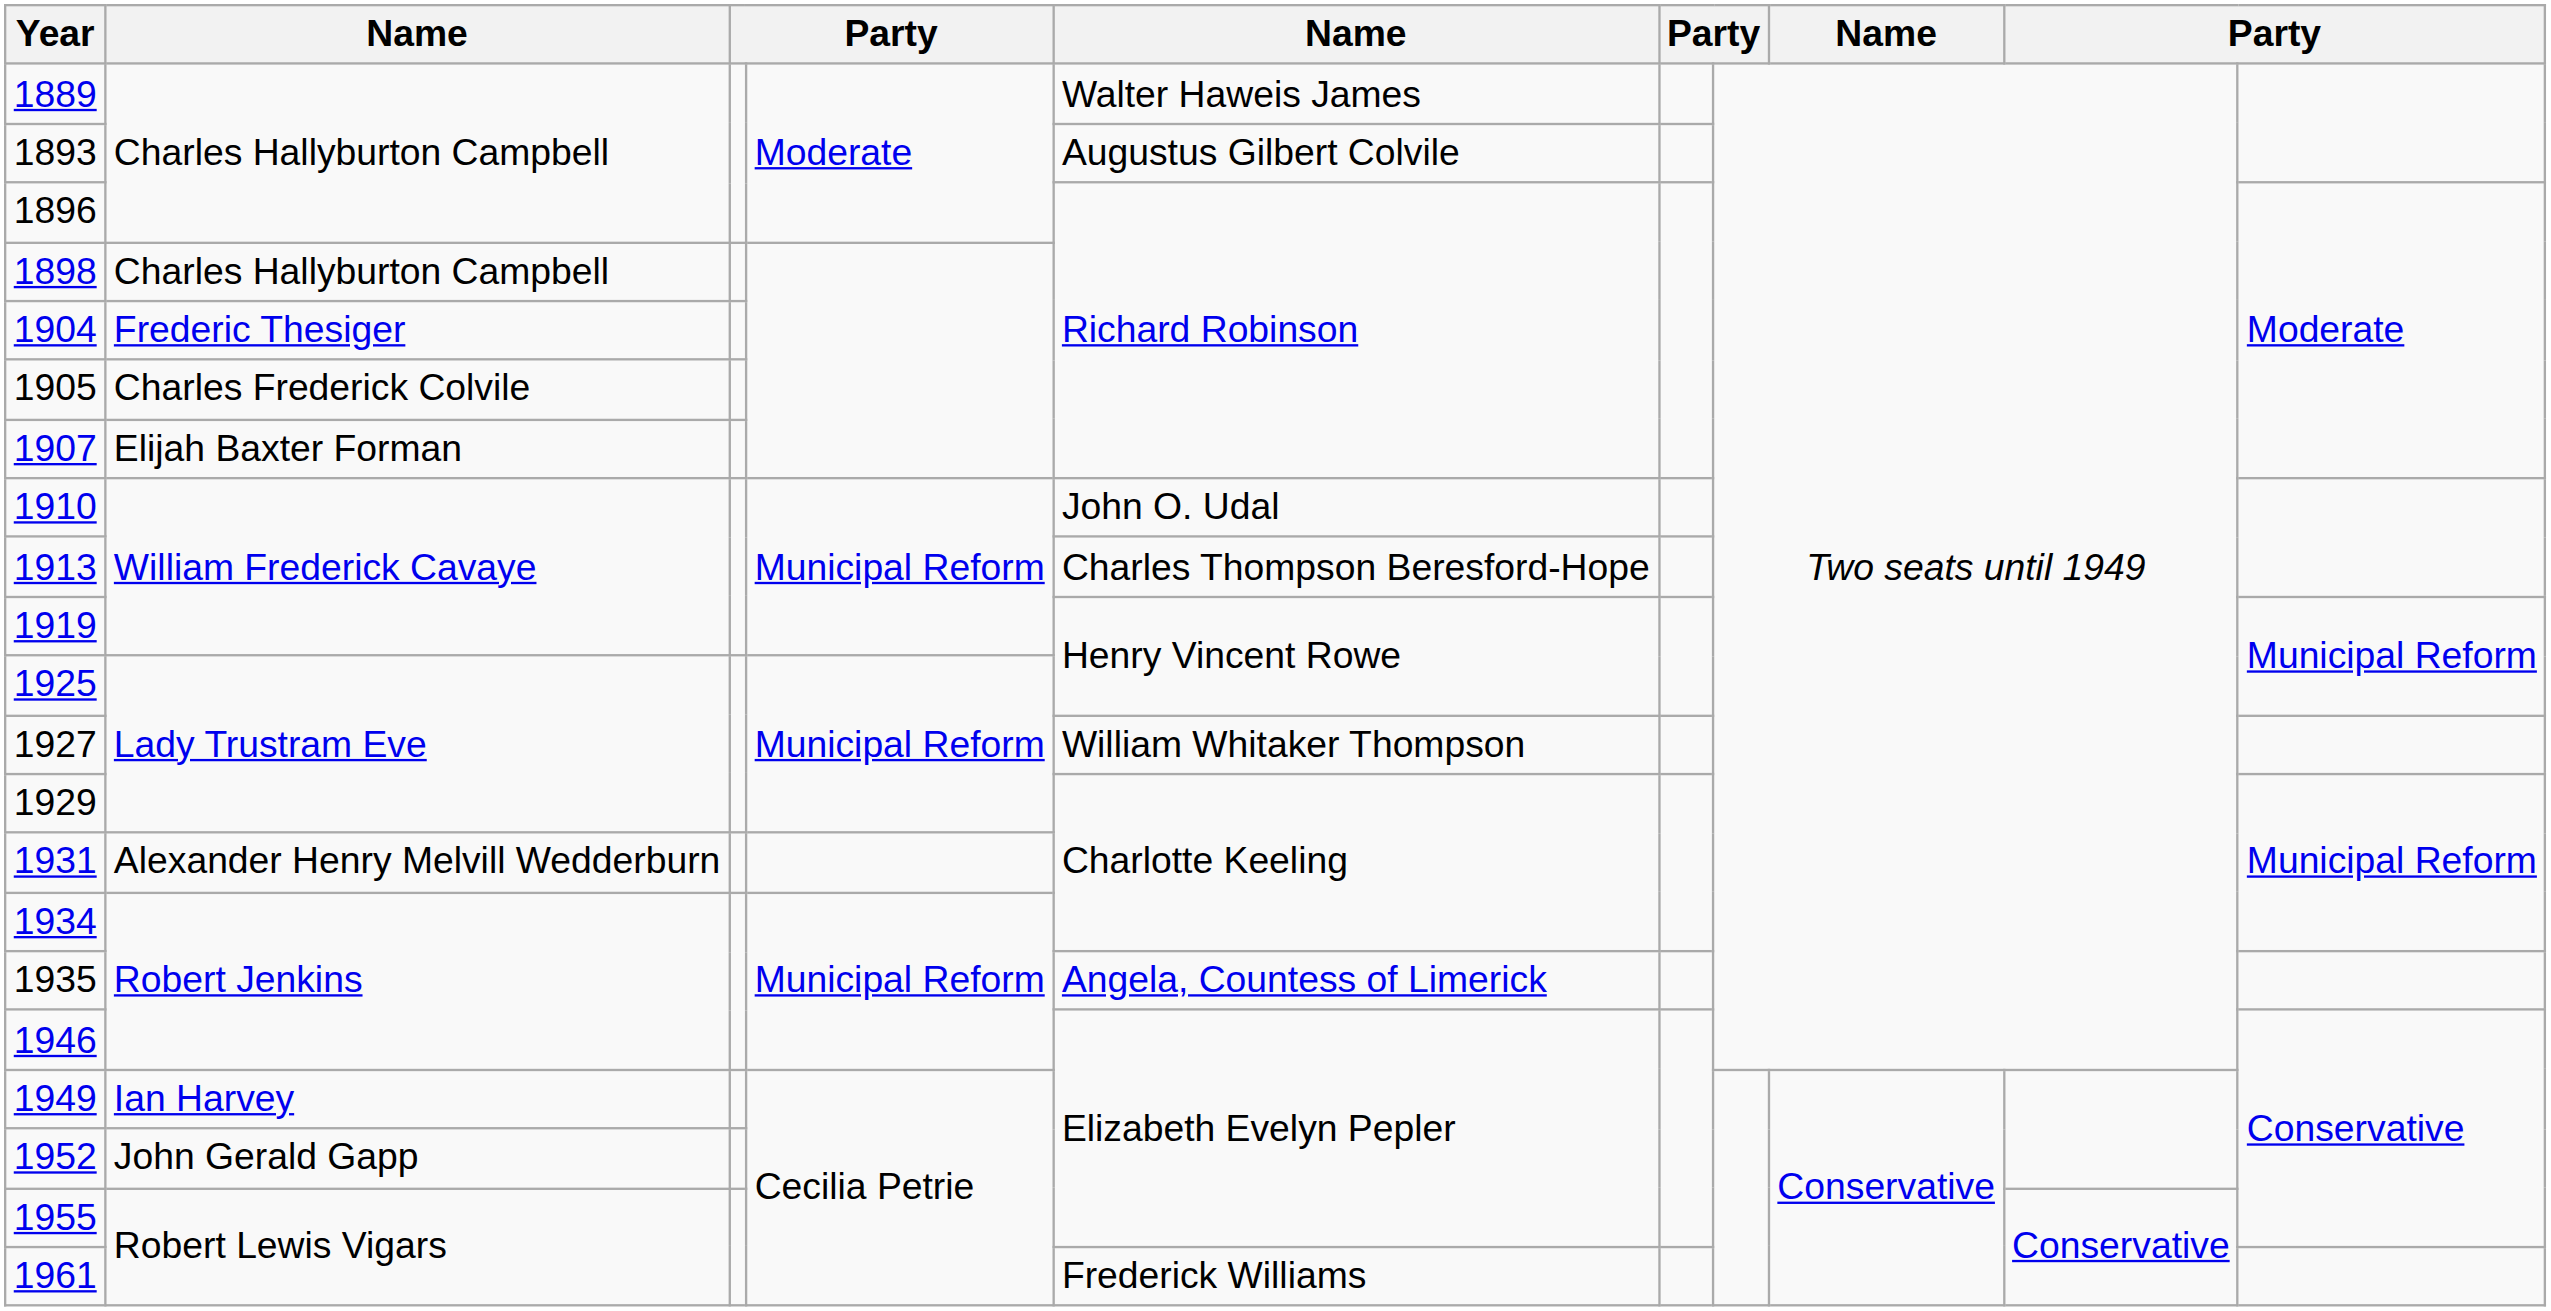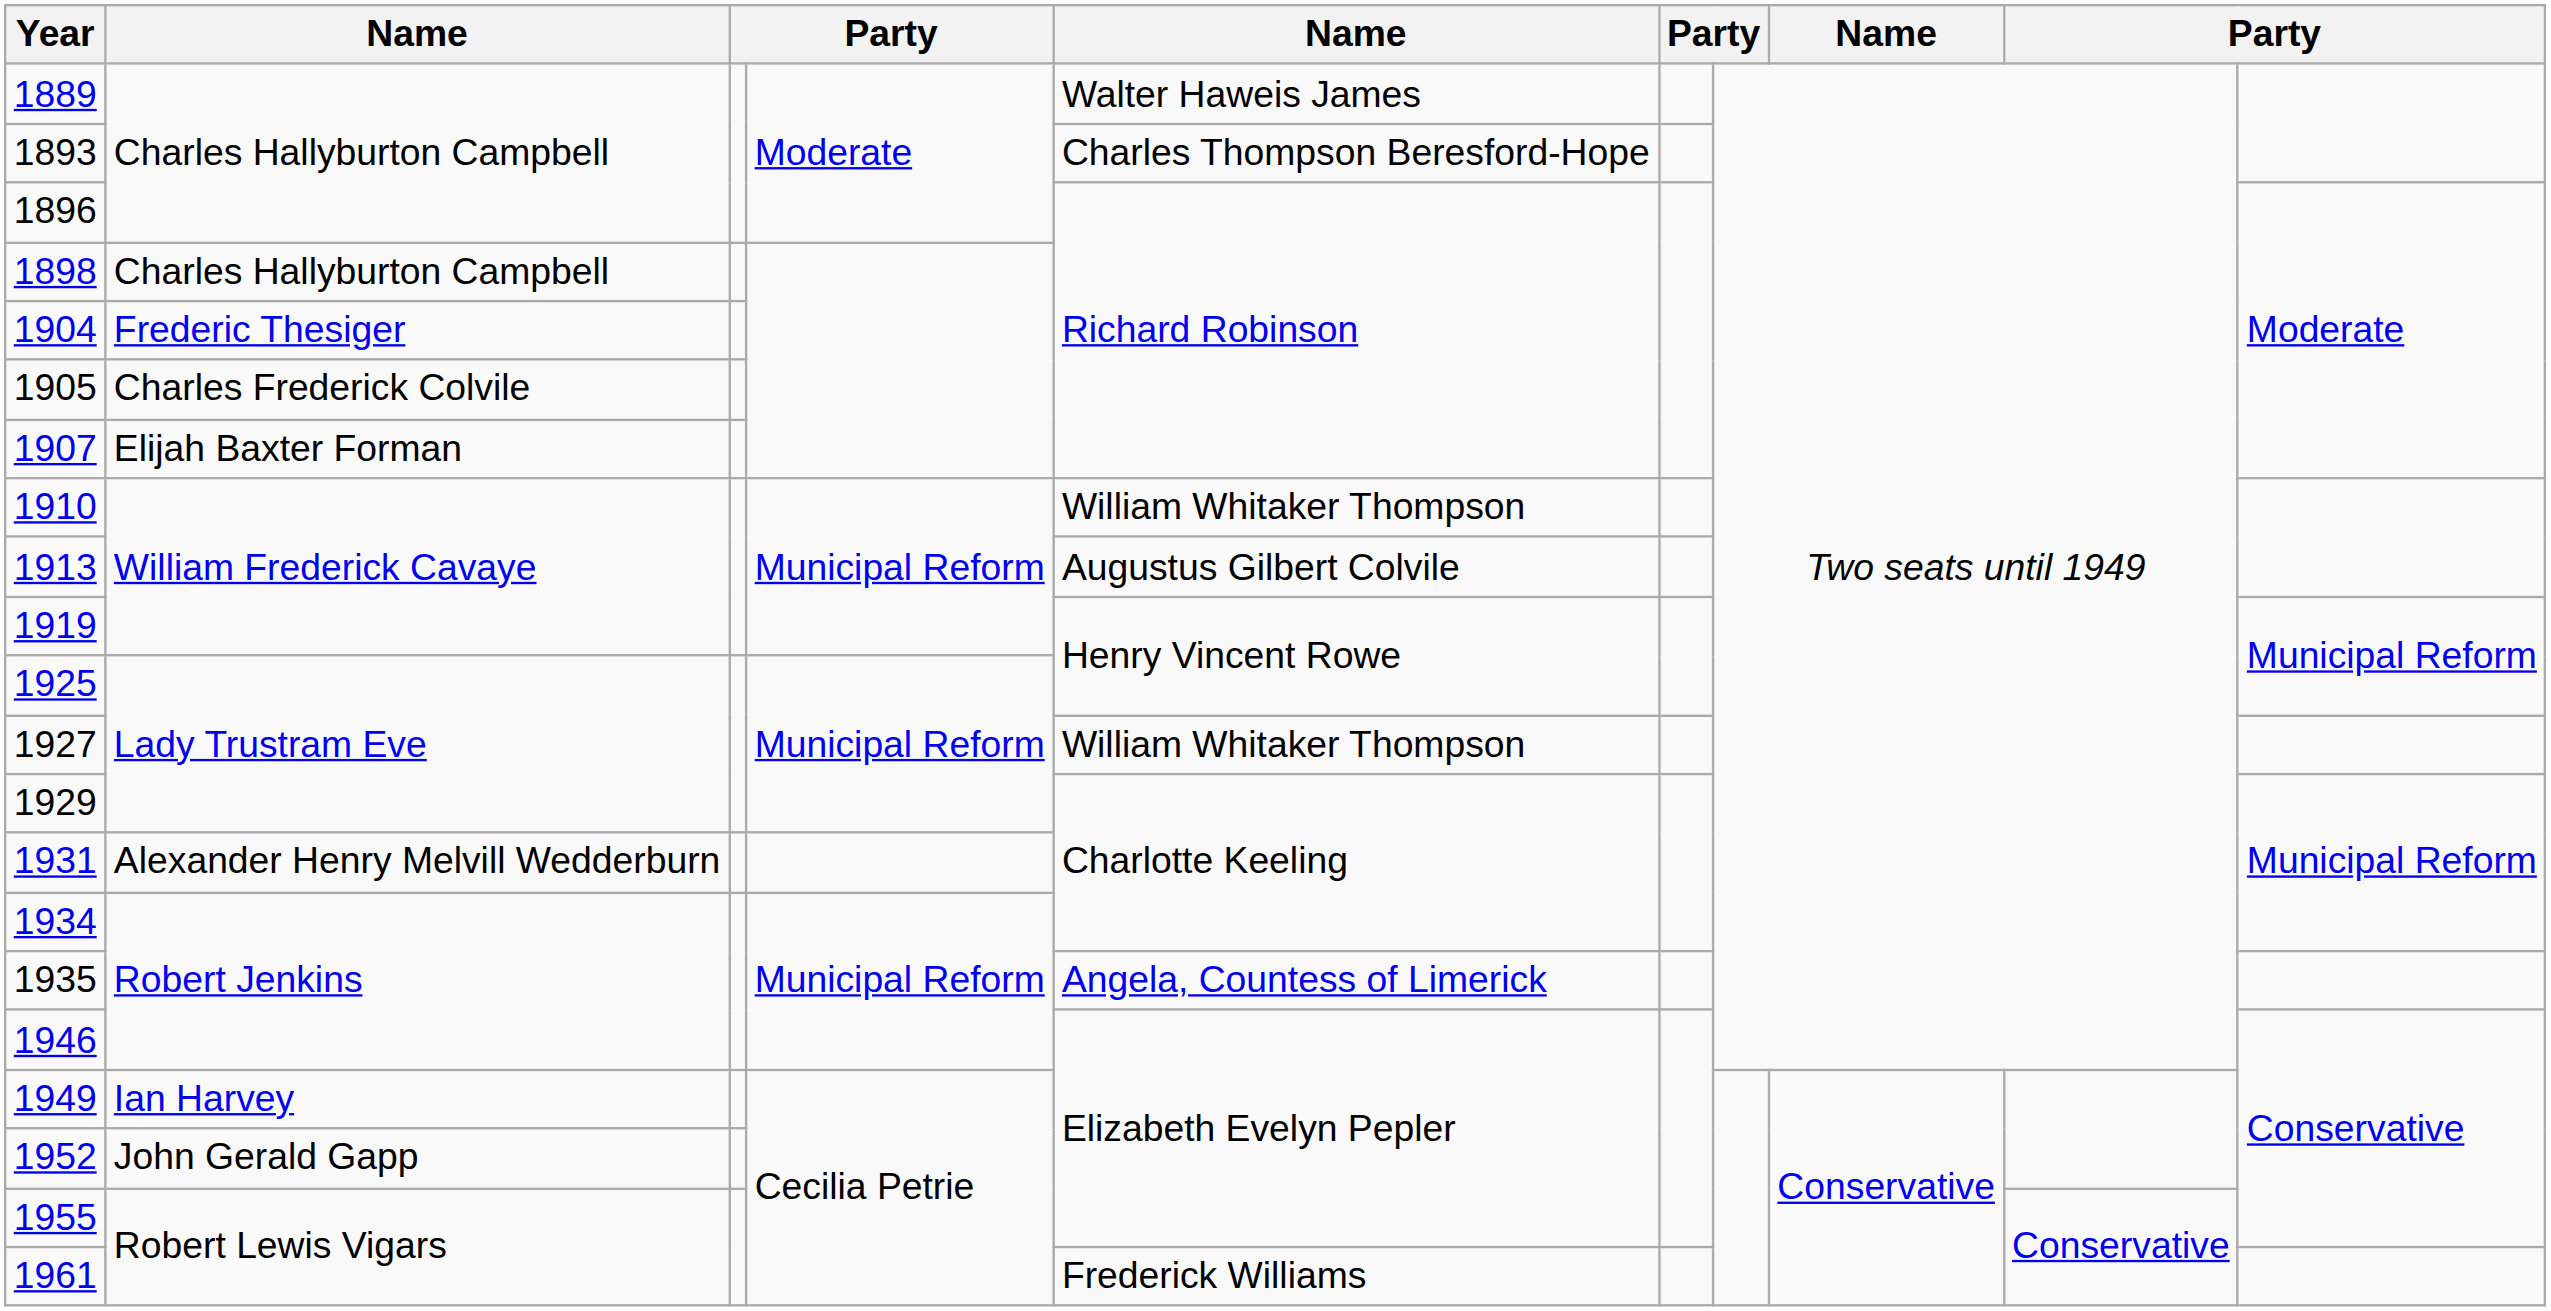1893 | column 5: Augustus Gilbert Colvile -> Charles Thompson Beresford-Hope
1910 | column 5: John O. Udal -> William Whitaker Thompson
1913 | column 5: Charles Thompson Beresford-Hope -> Augustus Gilbert Colvile
